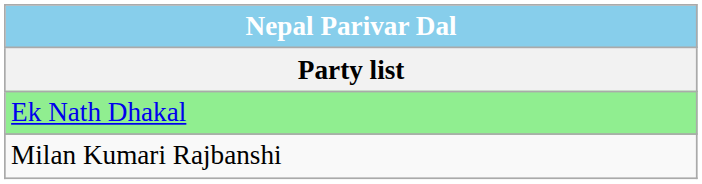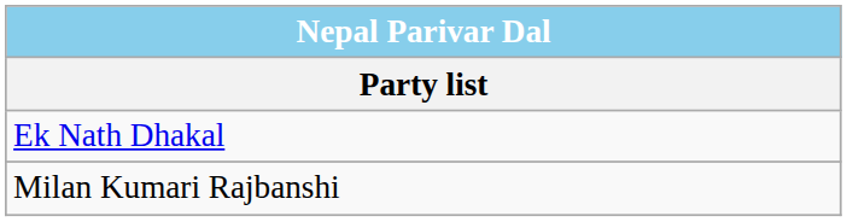row 3 | column 1: lightgreen background -> no background
